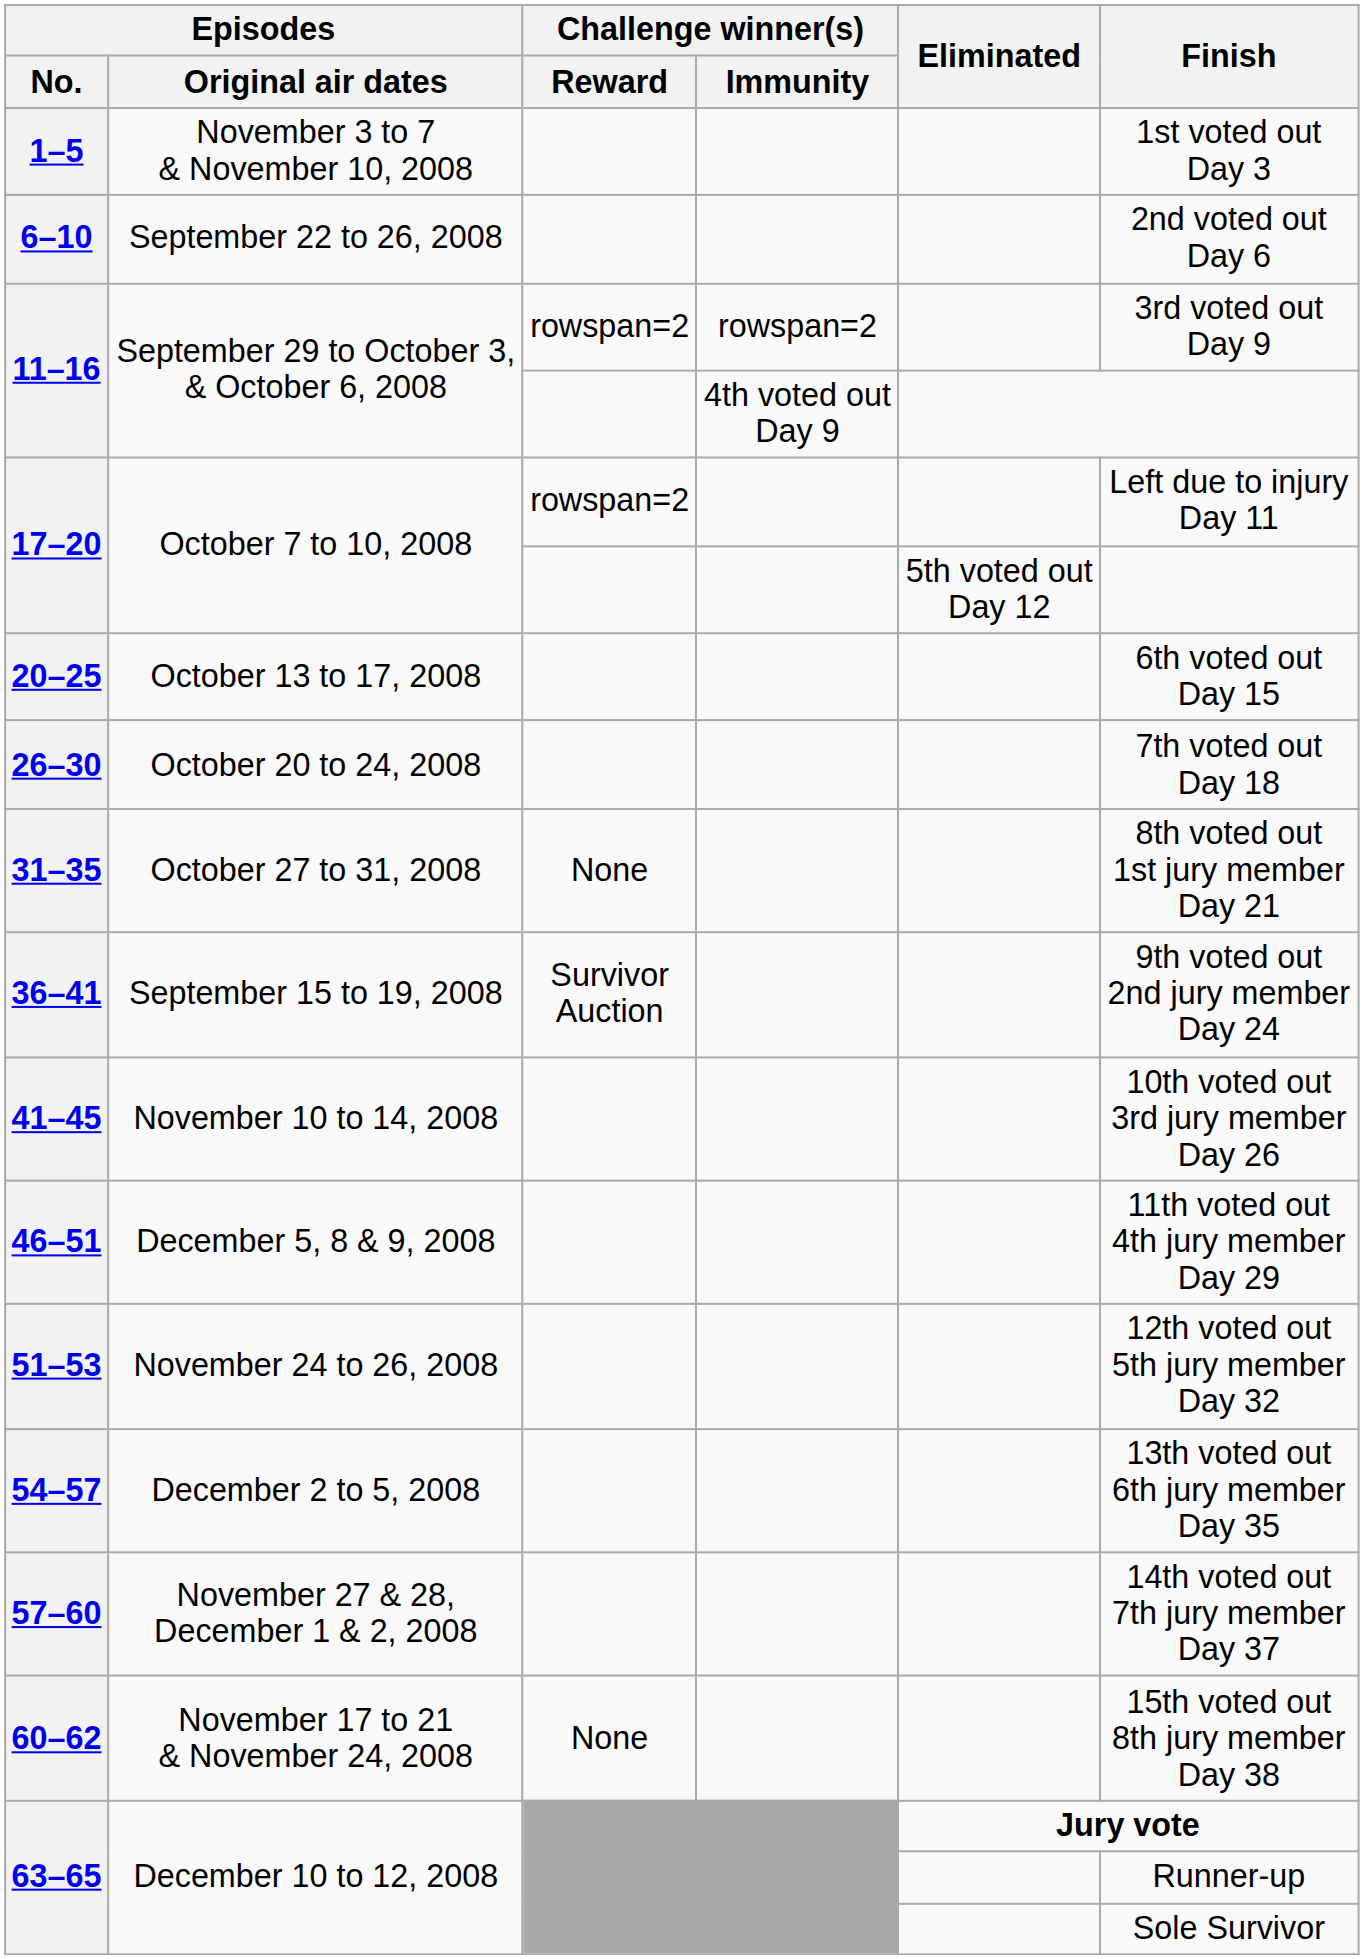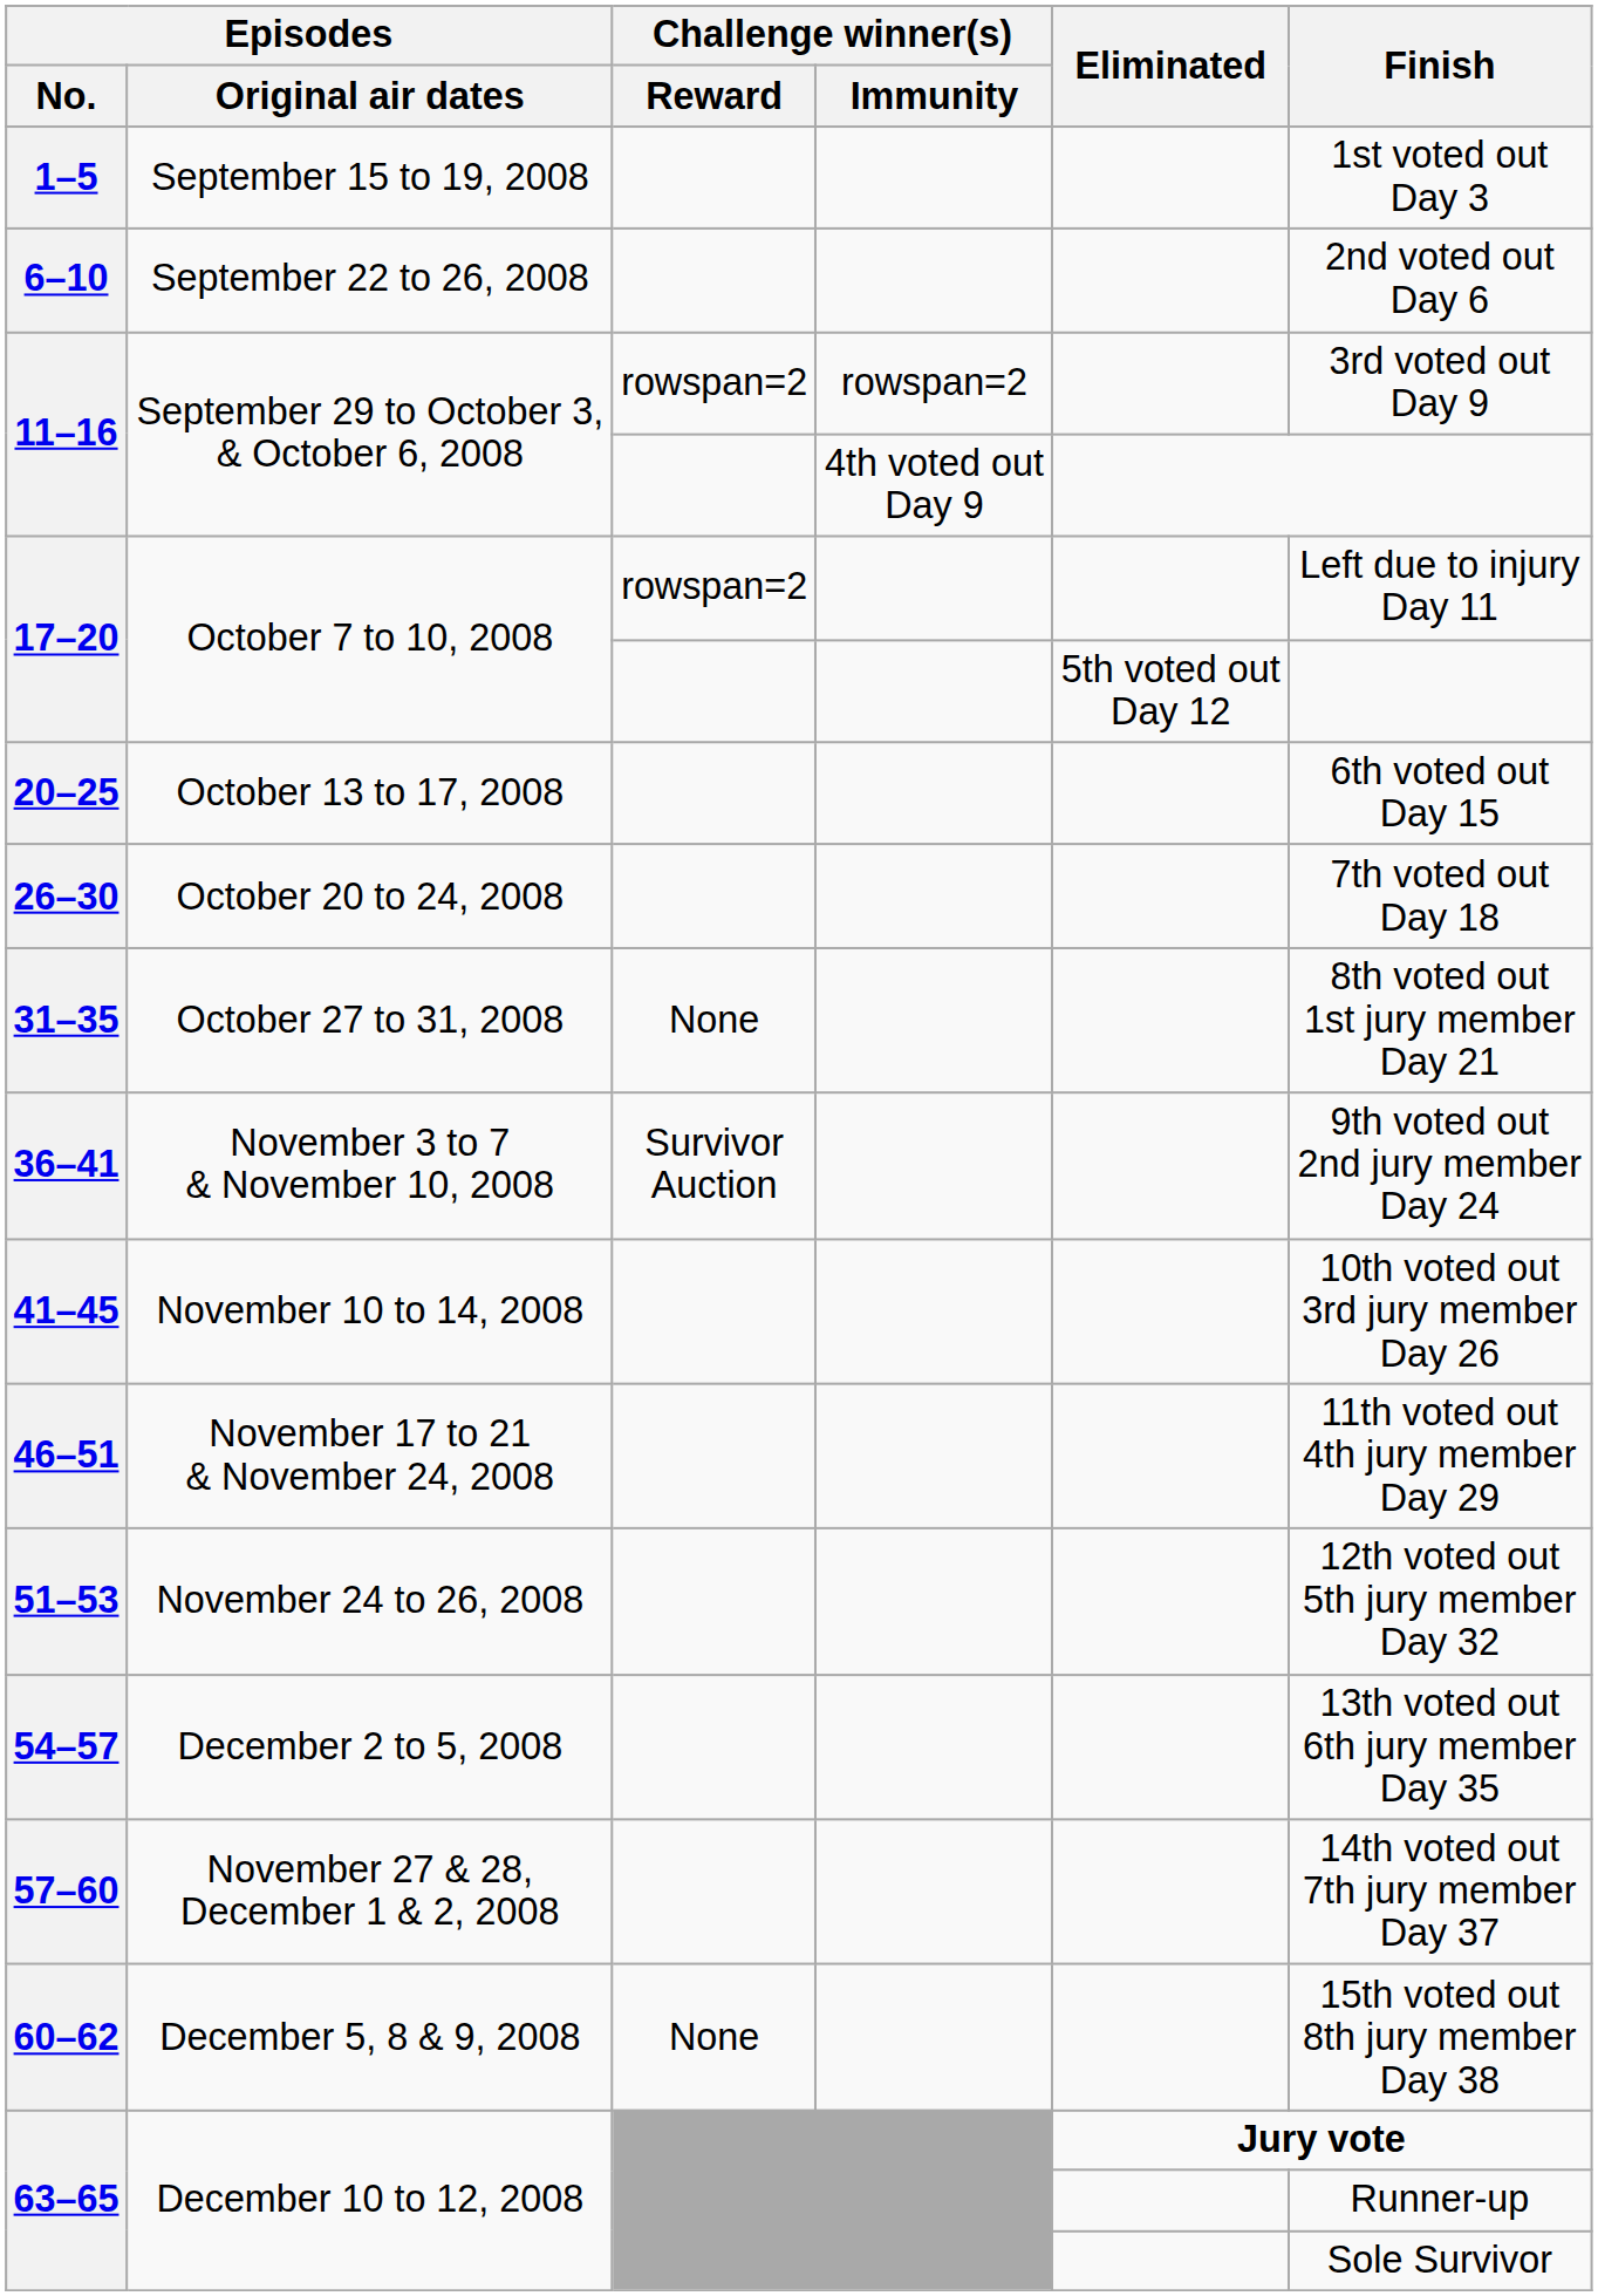1–5 | Episodes / Original air dates: November 3 to 7 & November 10, 2008 -> September 15 to 19, 2008
36–41 | Episodes / Original air dates: September 15 to 19, 2008 -> November 3 to 7 & November 10, 2008
46–51 | Episodes / Original air dates: December 5, 8 & 9, 2008 -> November 17 to 21 & November 24, 2008
60–62 | Episodes / Original air dates: November 17 to 21 & November 24, 2008 -> December 5, 8 & 9, 2008
